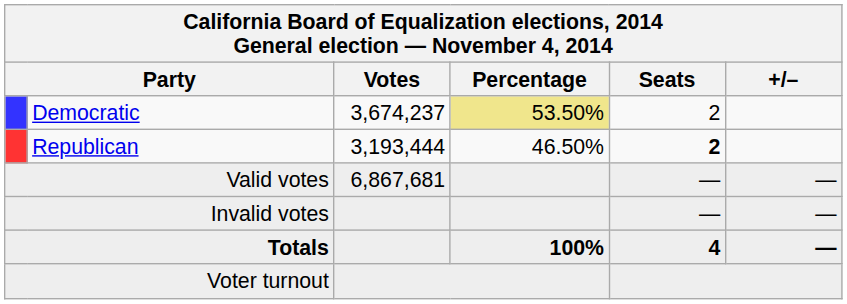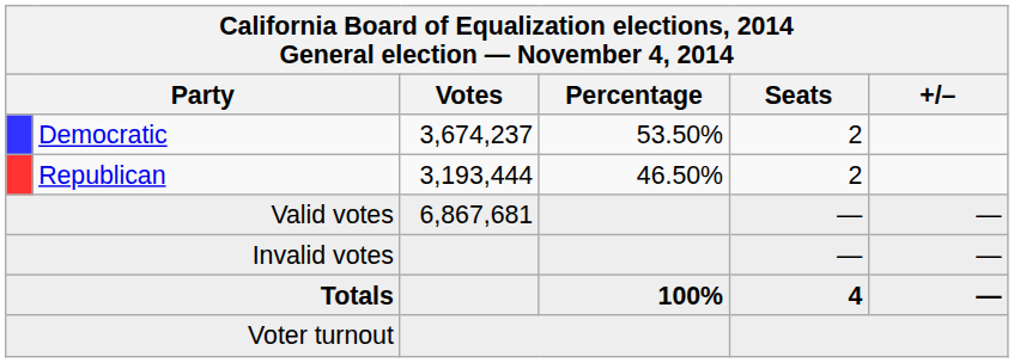Democratic | Percentage: khaki background -> no background
Republican | Seats: bold -> normal
